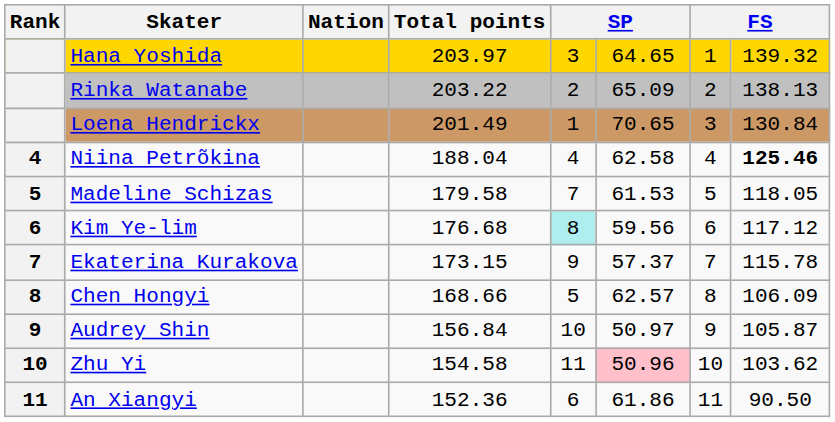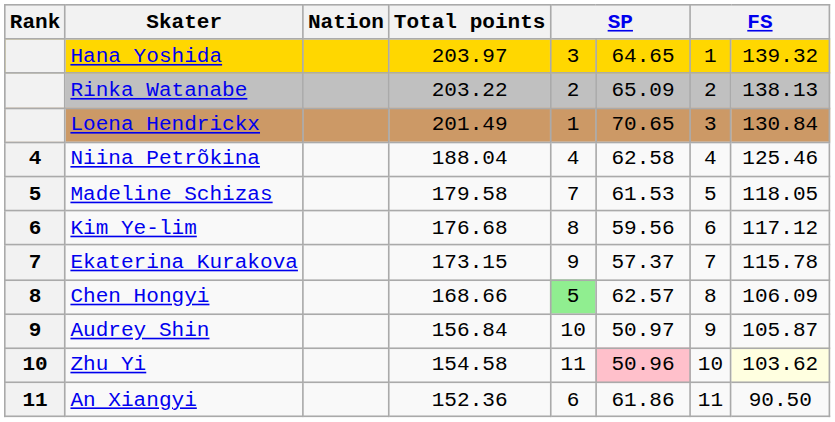Niina Petrõkina | column 8: bold -> normal
Kim Ye-lim | column 5: paleturquoise background -> no background
Chen Hongyi | column 5: no background -> lightgreen background
Zhu Yi | column 8: no background -> lightyellow background
